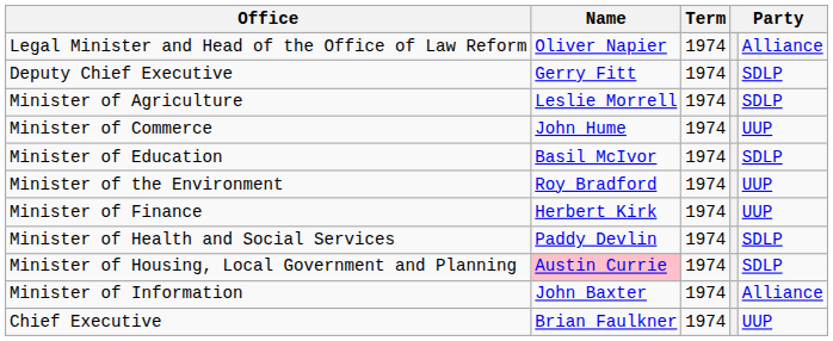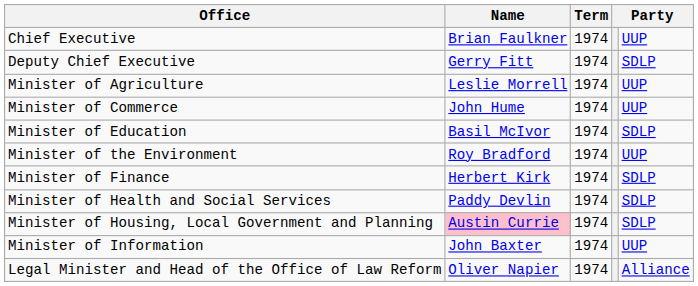rows swapped: Chief Executive <-> Legal Minister and Head of the Office of Law Reform
Minister of Agriculture | column 5: SDLP -> UUP
Minister of Finance | column 5: UUP -> SDLP
Minister of Information | column 5: Alliance -> UUP
